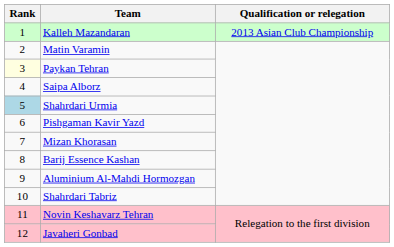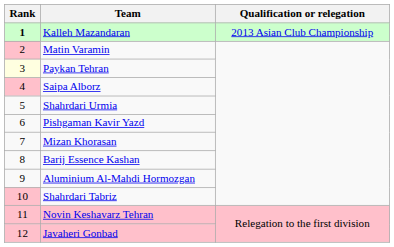Kalleh Mazandaran | Rank: normal -> bold
Matin Varamin | Rank: no background -> pink background
Saipa Alborz | Rank: no background -> pink background
Shahrdari Urmia | Rank: lightblue background -> no background
Shahrdari Tabriz | Rank: no background -> pink background
